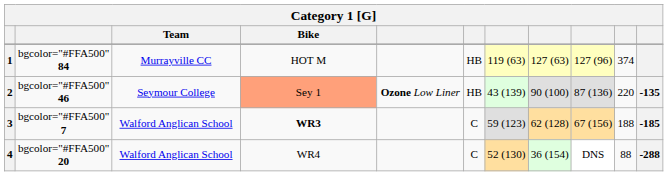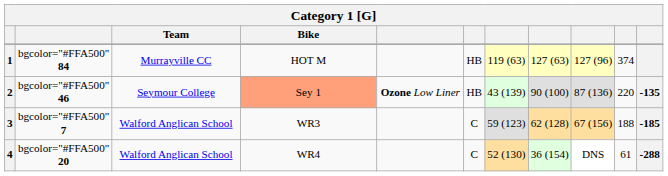3 | Bike: bold -> normal
4 | column 10: 88 -> 61
